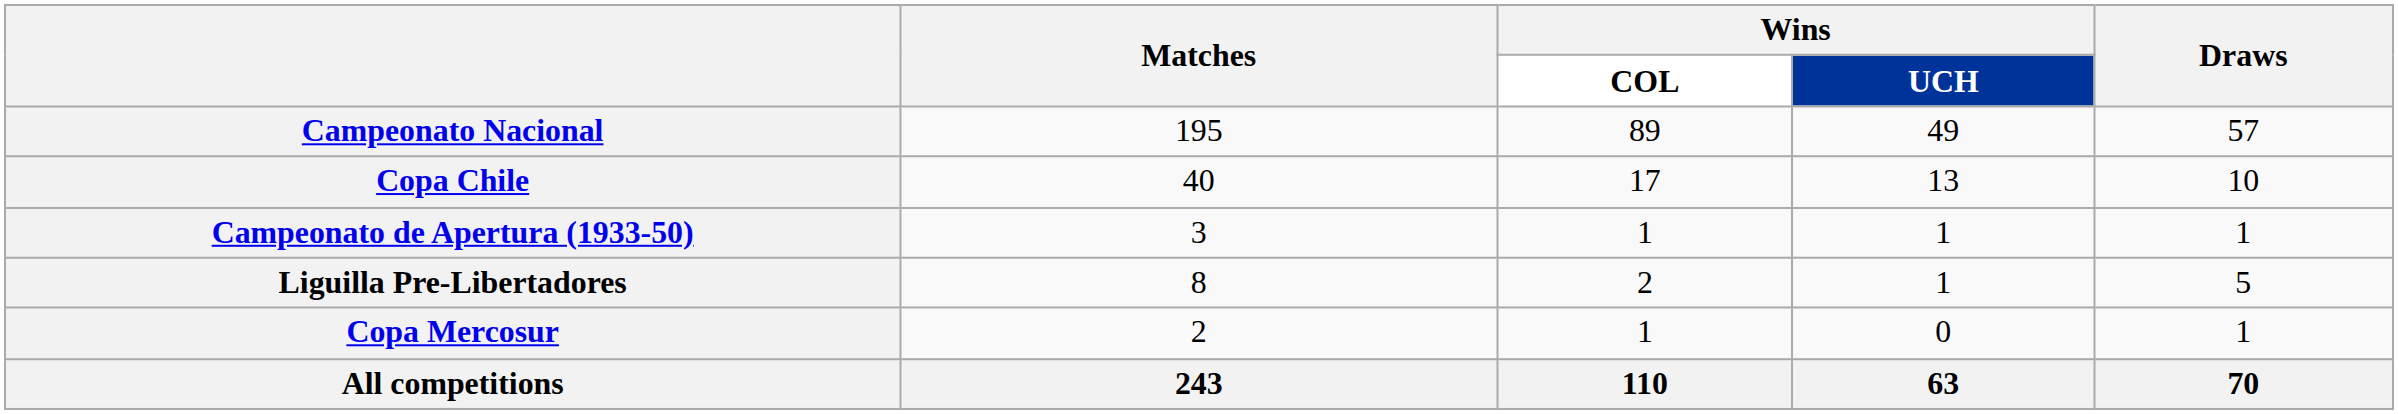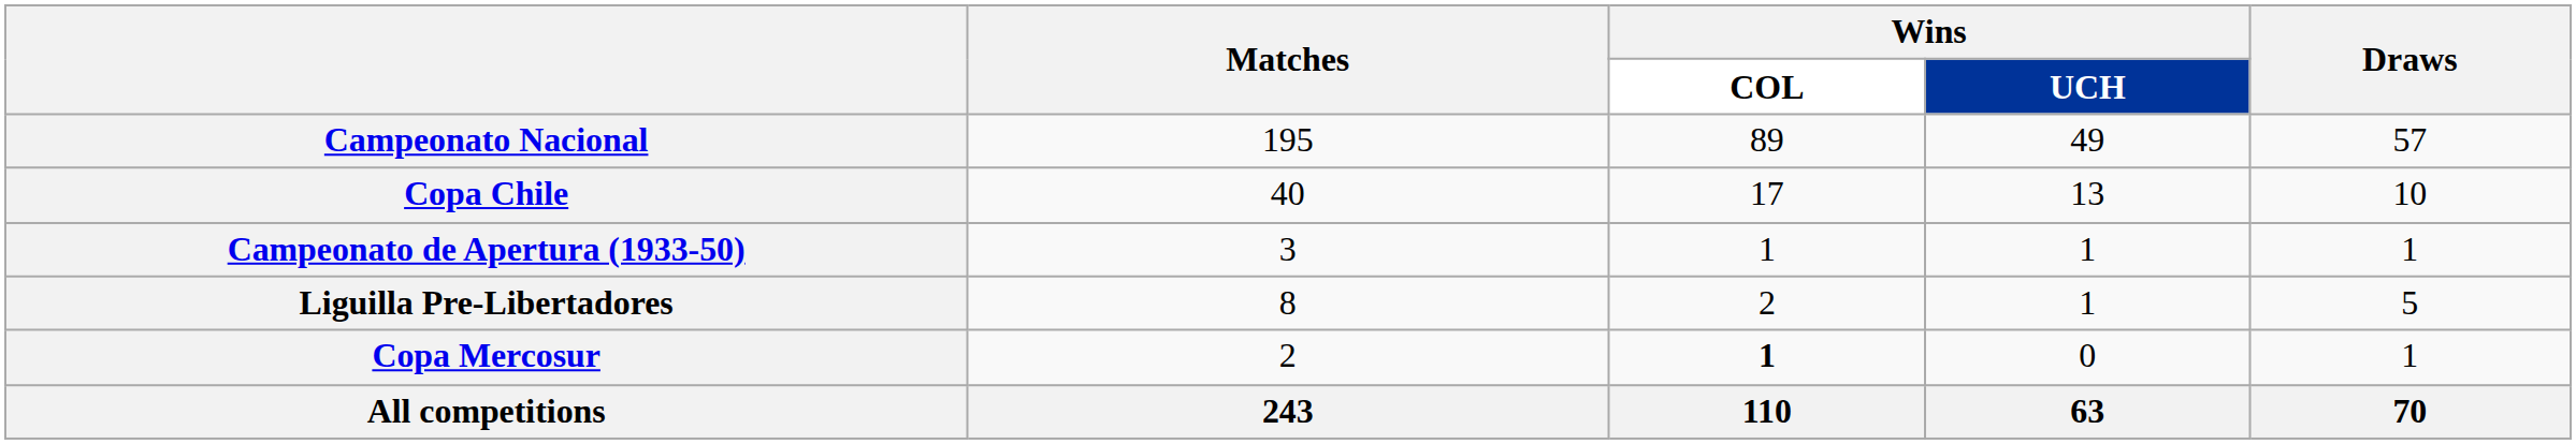Copa Mercosur | Wins / COL: normal -> bold
